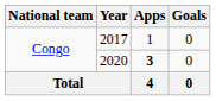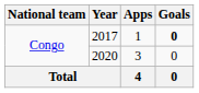2017 | Goals: normal -> bold
2020 | Apps: bold -> normal
